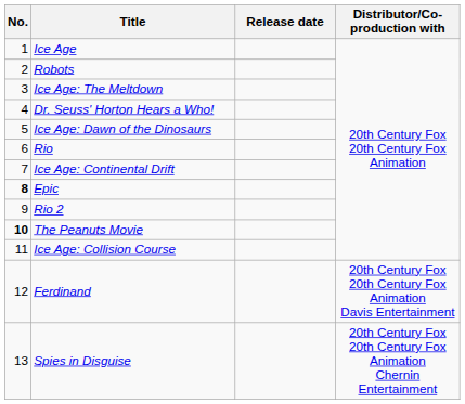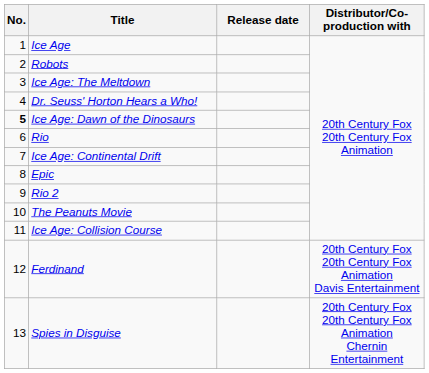Ice Age: Dawn of the Dinosaurs | No.: normal -> bold
Epic | No.: bold -> normal
The Peanuts Movie | No.: bold -> normal
